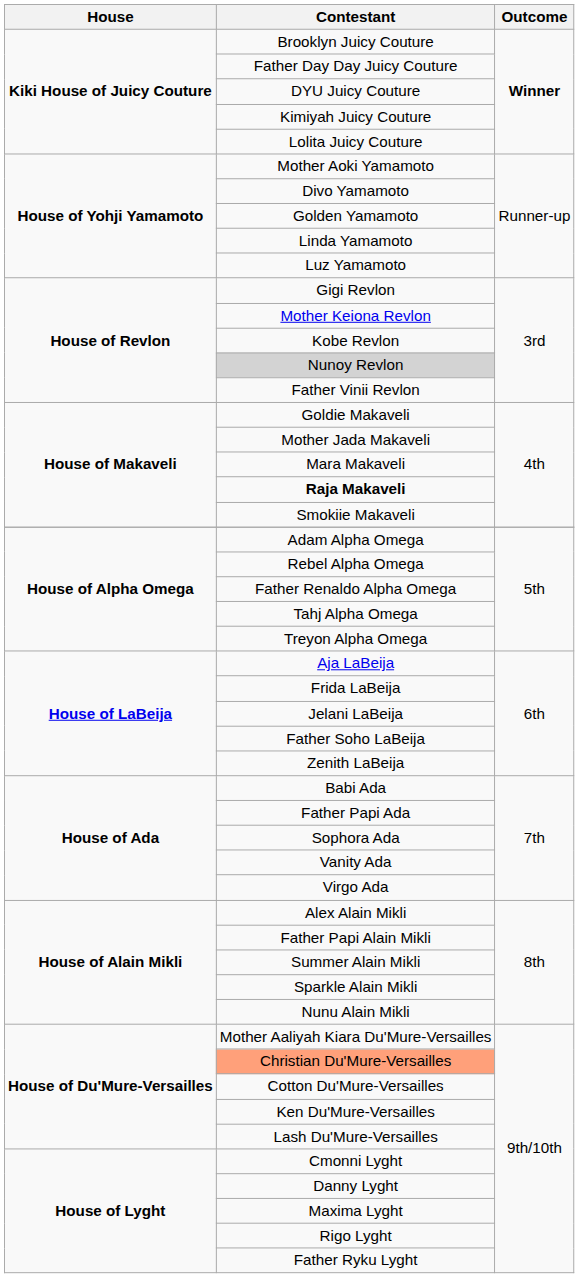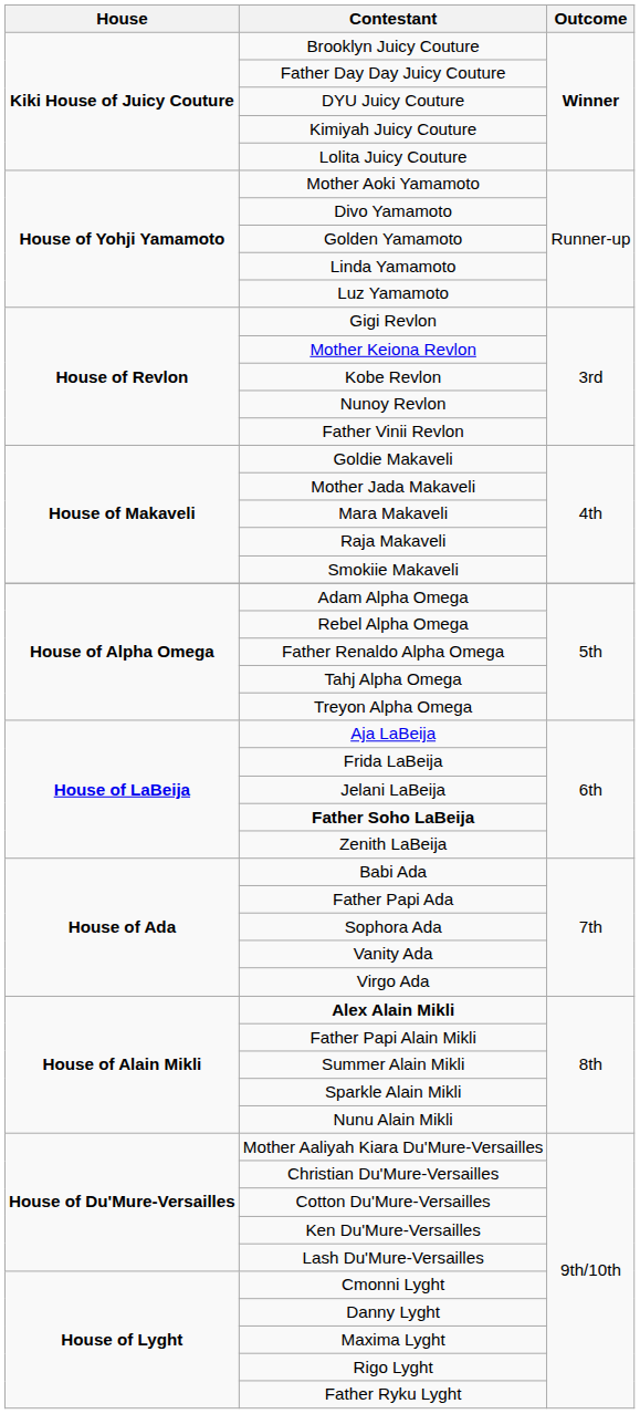Nunoy Revlon | Contestant: lightgrey background -> no background
Raja Makaveli | Contestant: bold -> normal
Father Soho LaBeija | Contestant: normal -> bold
Alex Alain Mikli | Contestant: normal -> bold
Christian Du'Mure-Versailles | Contestant: lightsalmon background -> no background
